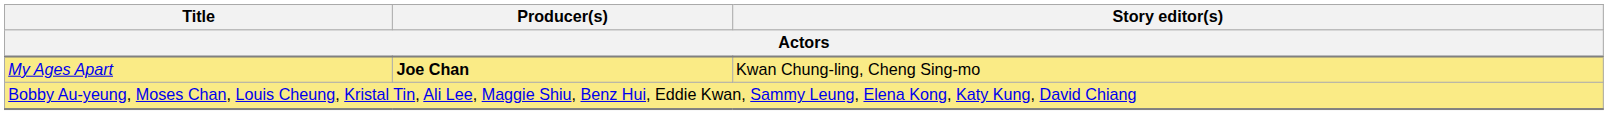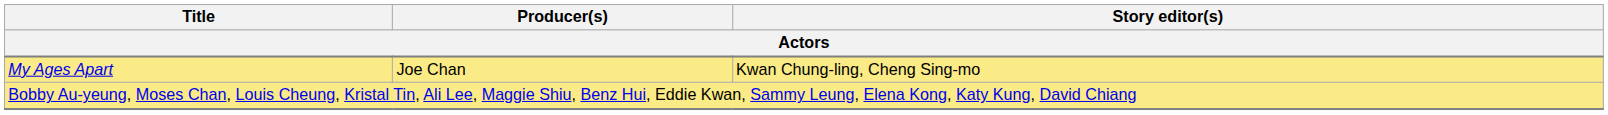My Ages Apart | Producer(s): bold -> normal
